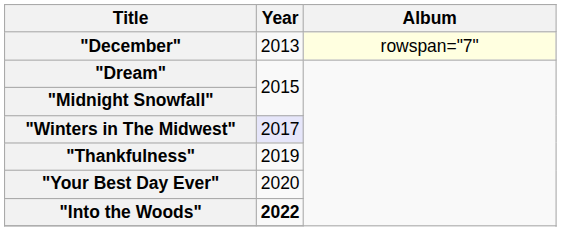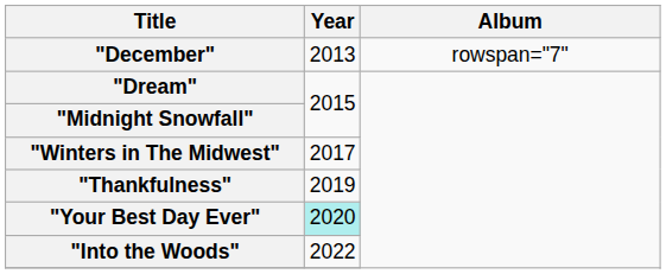"December" | Album: lightyellow background -> no background
"Winters in The Midwest" | Year: lavender background -> no background
"Your Best Day Ever" | Year: no background -> paleturquoise background
"Into the Woods" | Year: bold -> normal
